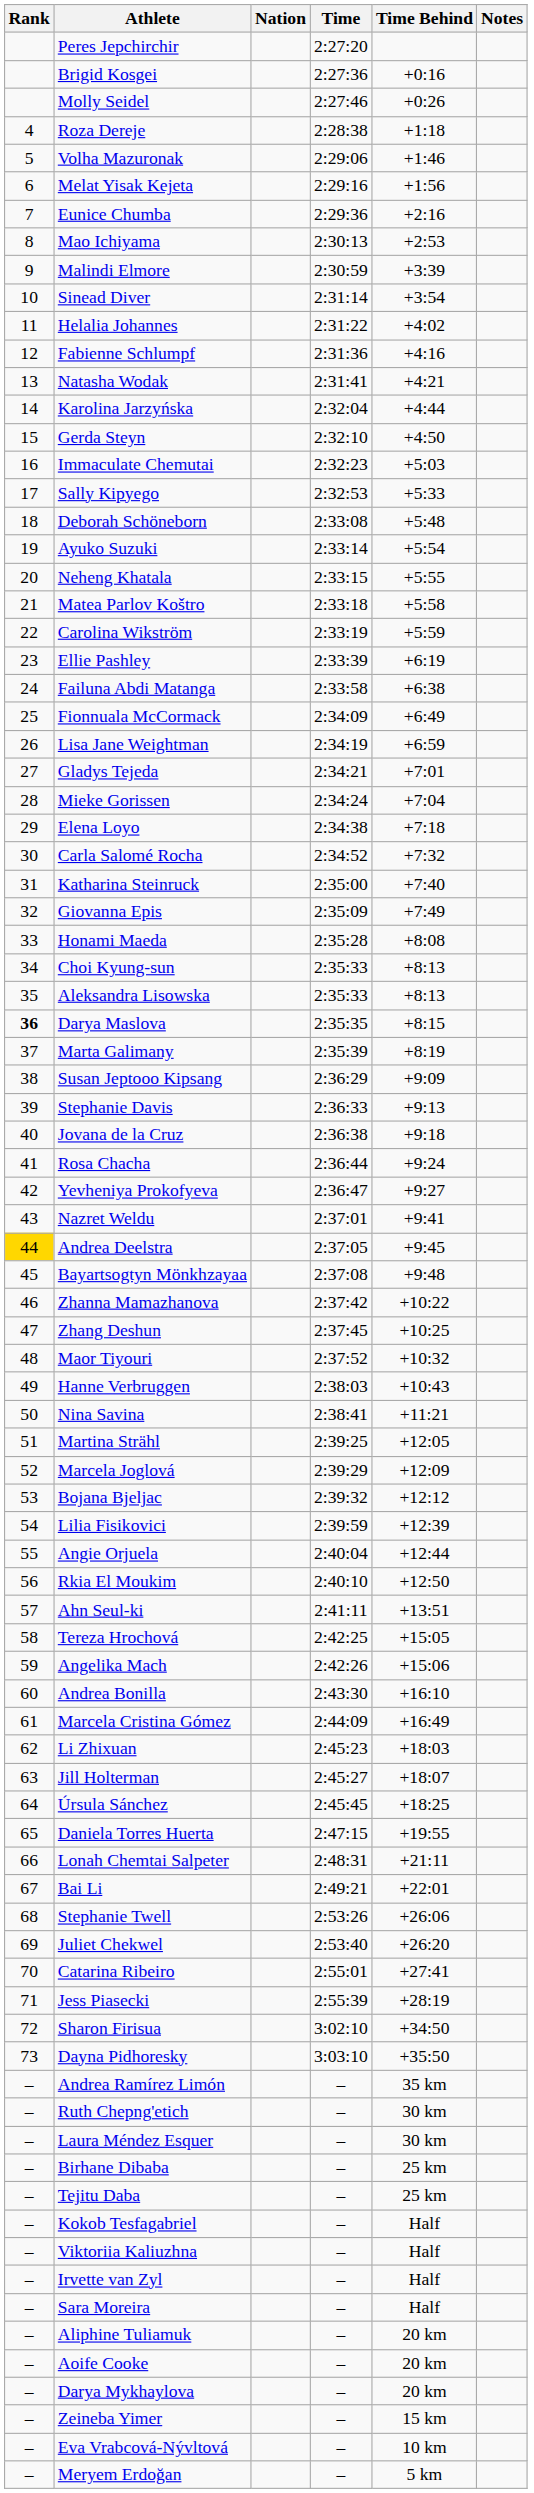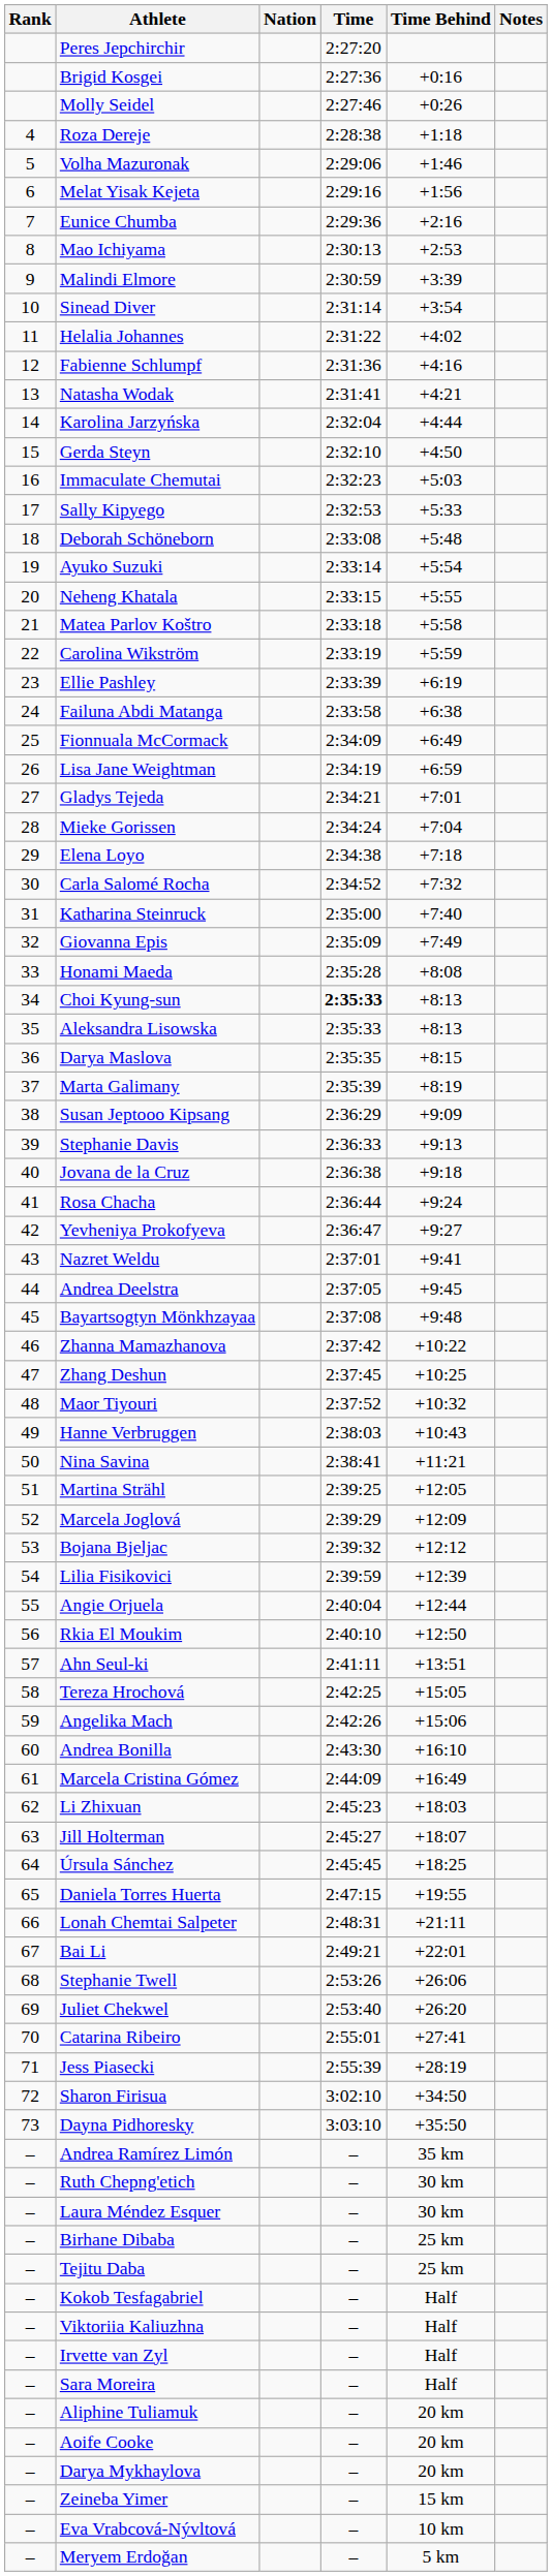Choi Kyung-sun | Time: normal -> bold
Darya Maslova | Rank: bold -> normal
Andrea Deelstra | Rank: gold background -> no background
